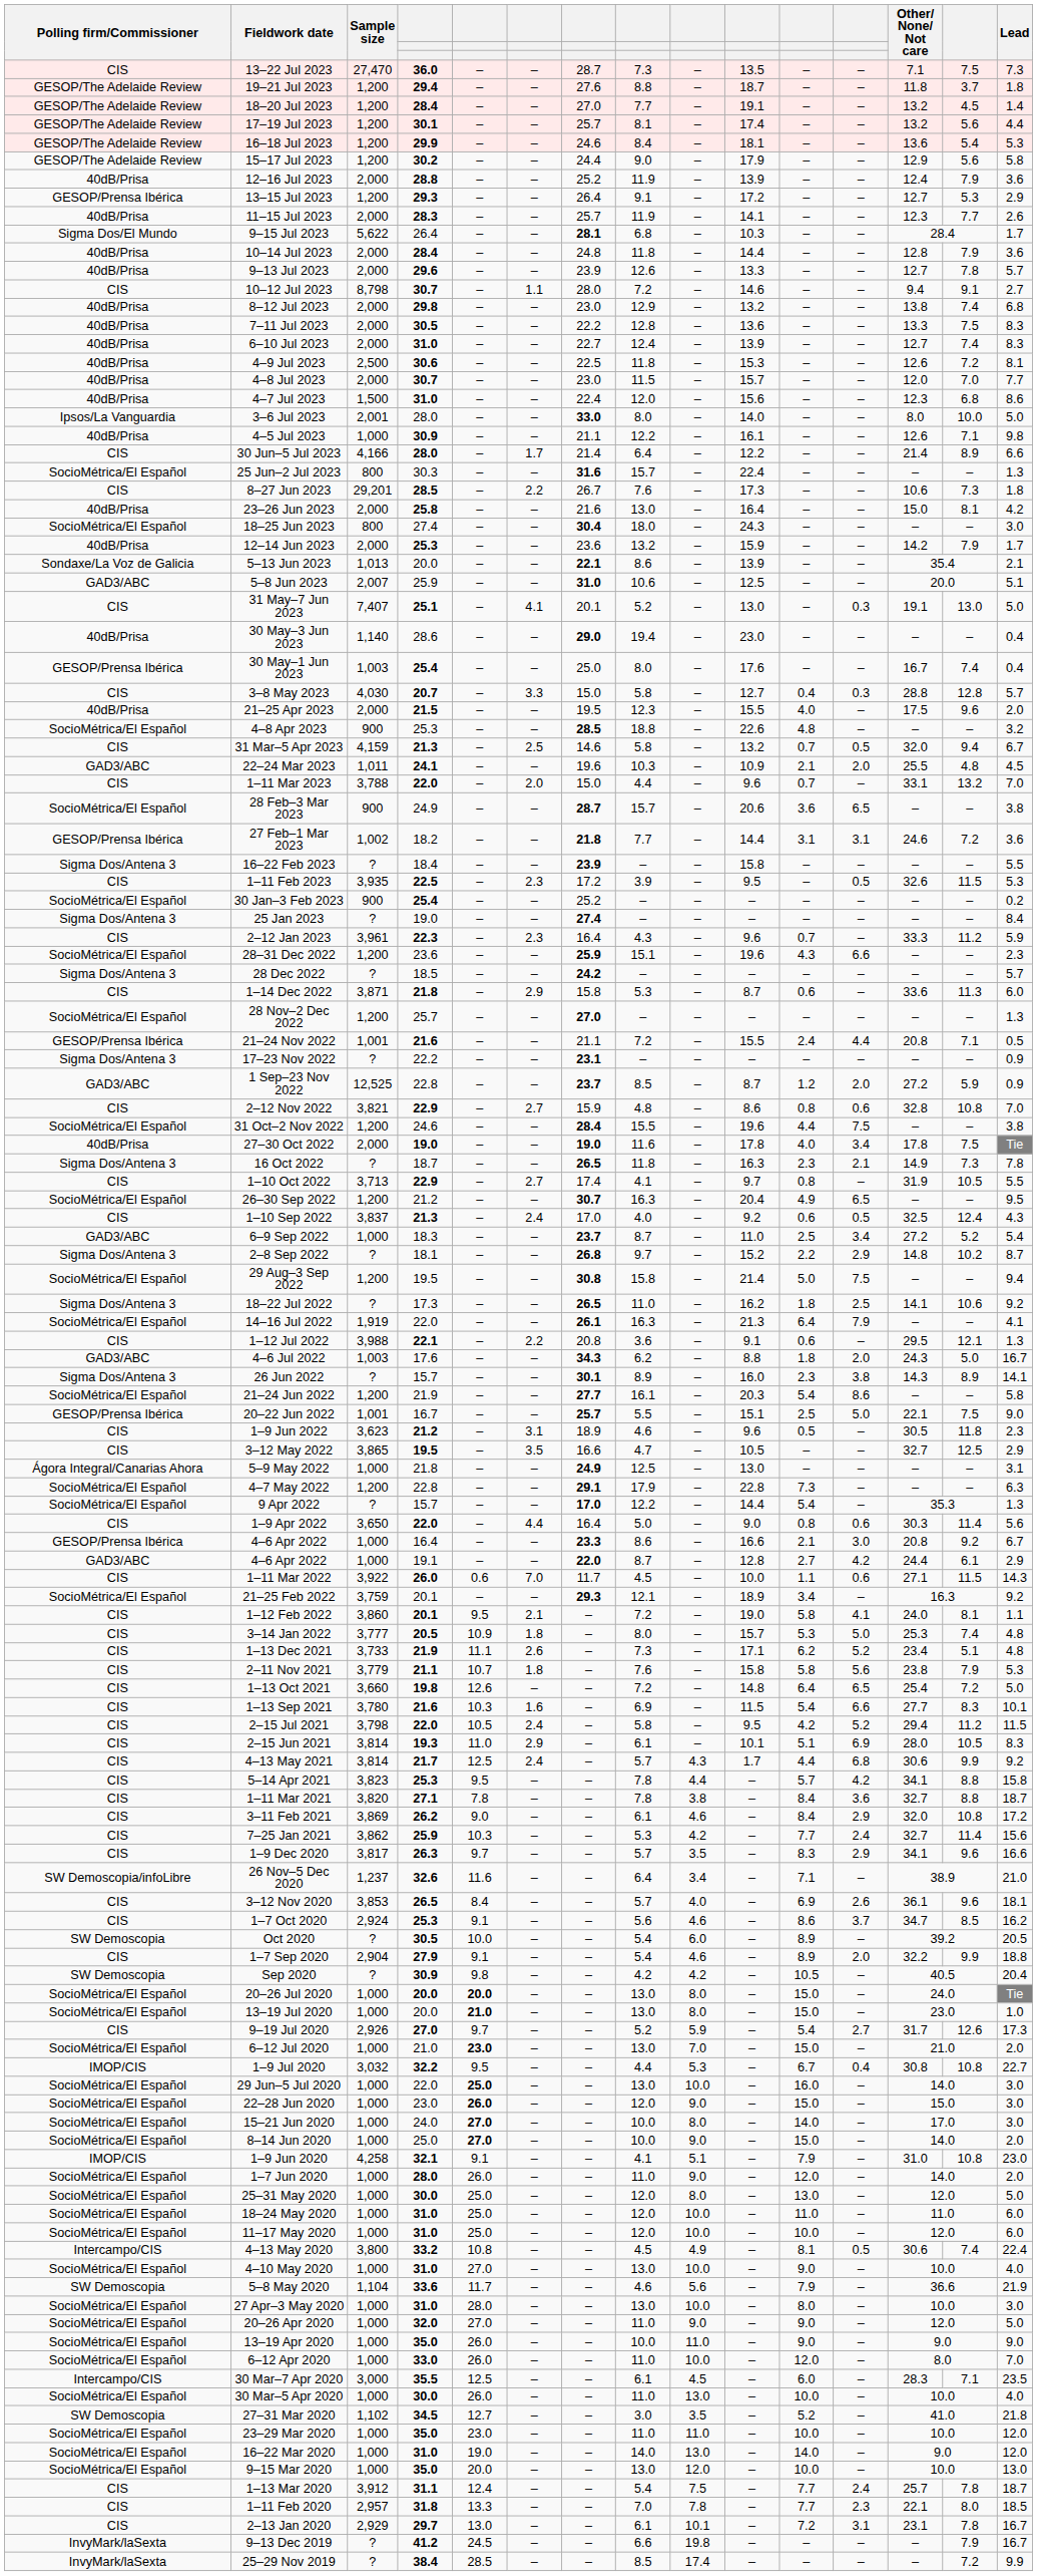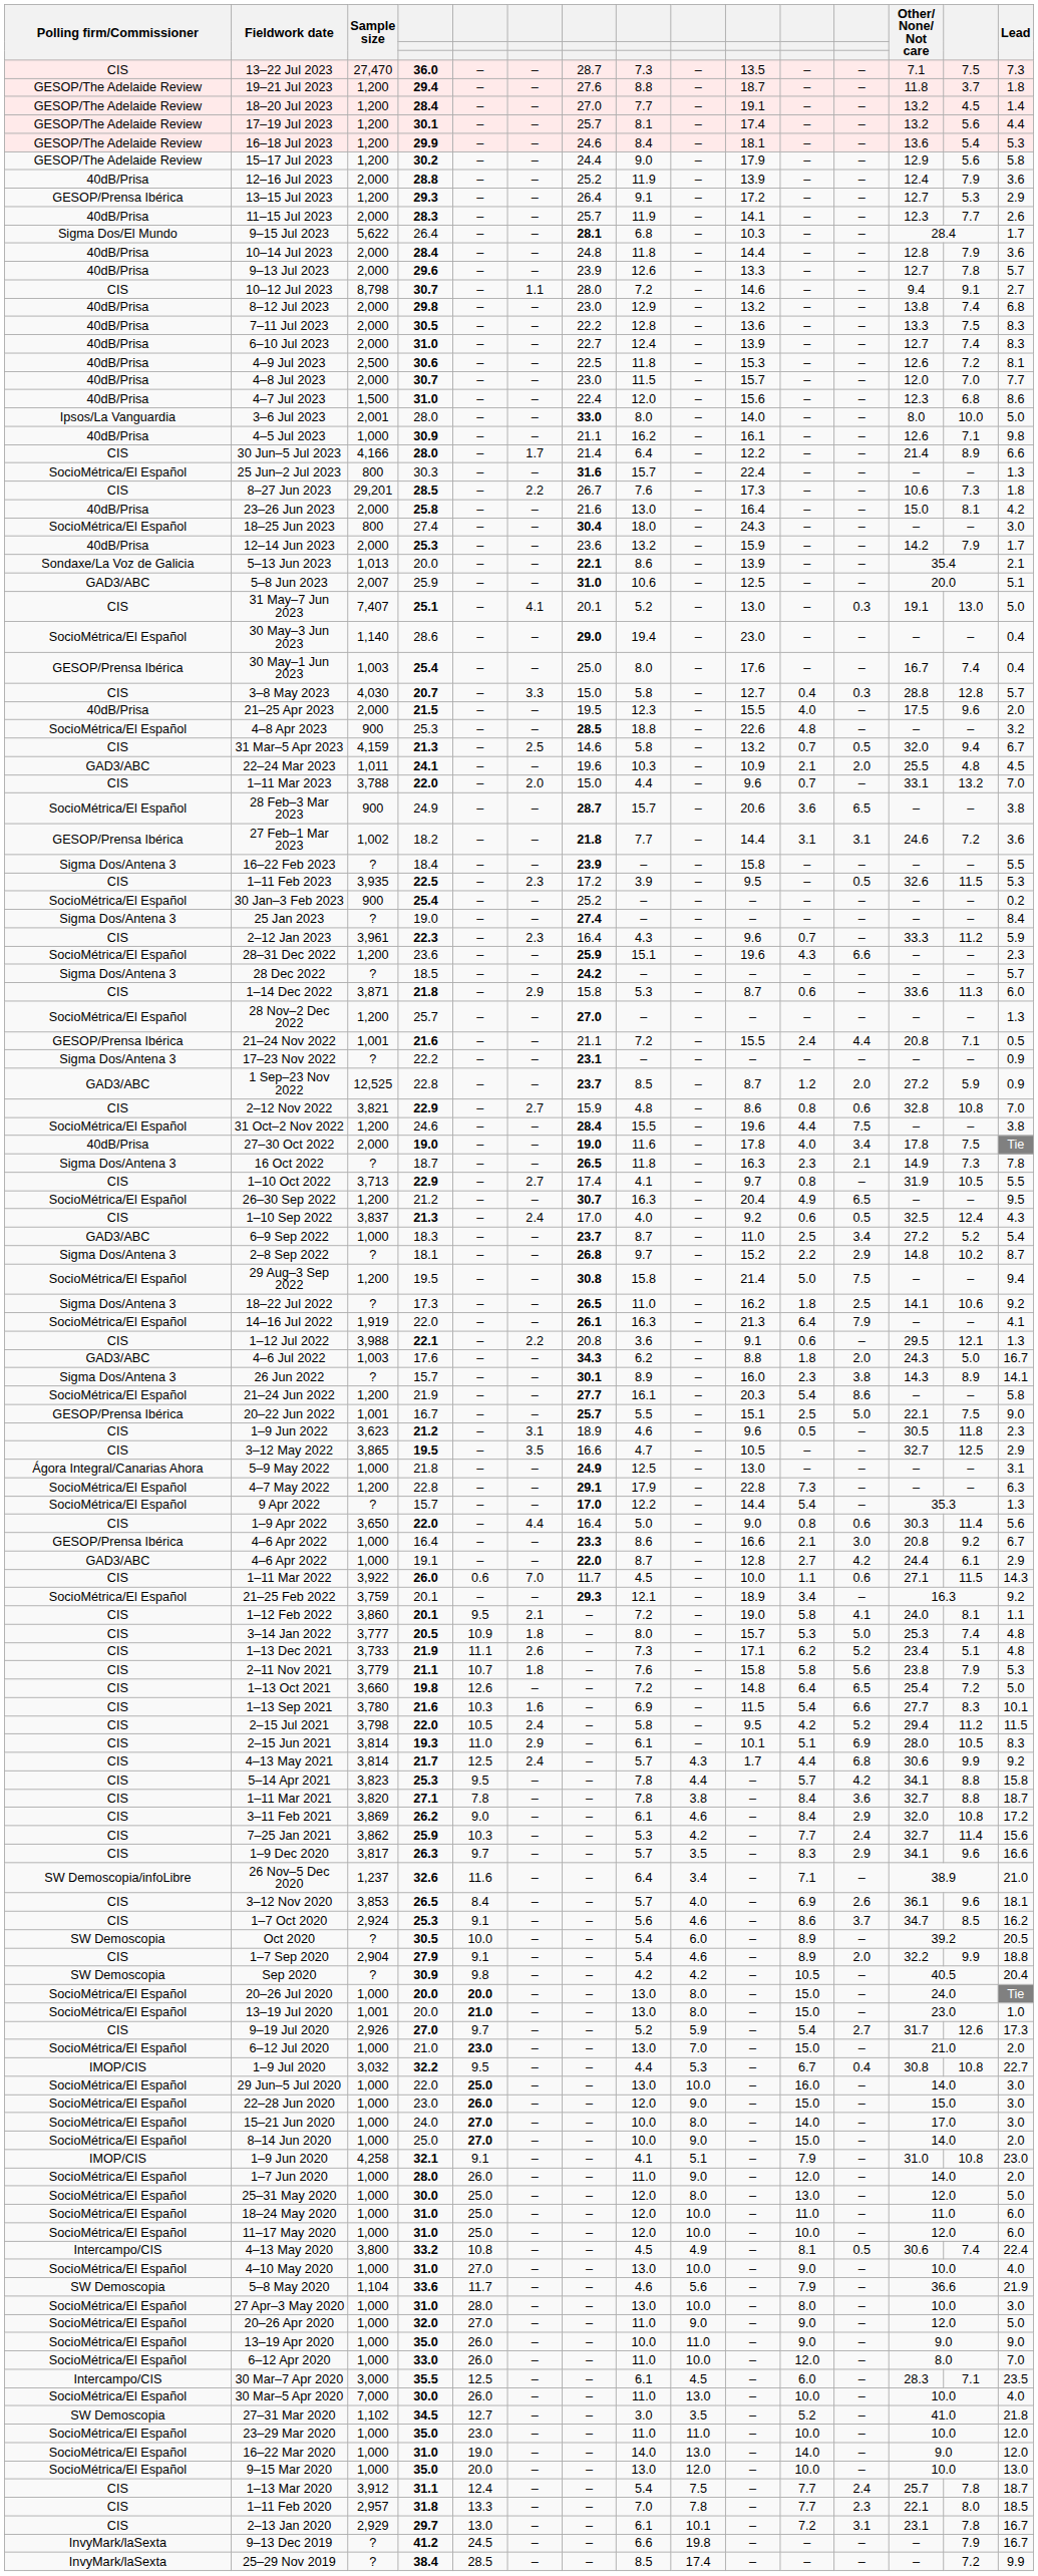4–5 Jul 2023 | column 8: 12.2 -> 16.2
30 May–3 Jun 2023 | Polling firm/Commissioner: 40dB/Prisa -> SocioMétrica/El Español
13–19 Jul 2020 | Sample size: 1,000 -> 1,001
30 Mar–5 Apr 2020 | Sample size: 1,000 -> 7,000
